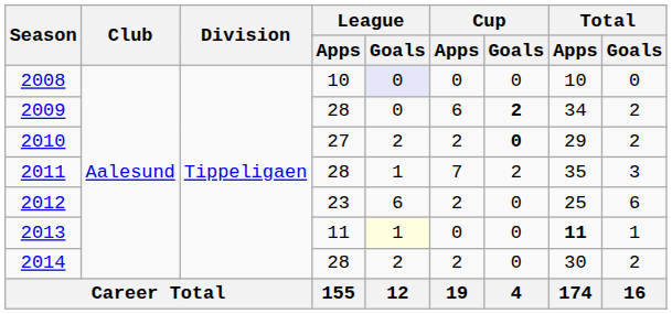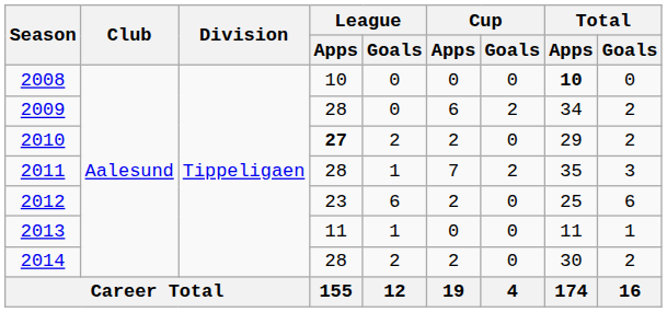2008 | League / Goals: lavender background -> no background
2008 | Total / Apps: normal -> bold
2009 | Cup / Goals: bold -> normal
2010 | League / Apps: normal -> bold
2010 | Cup / Goals: bold -> normal
2013 | League / Goals: lightyellow background -> no background
2013 | Total / Apps: bold -> normal
